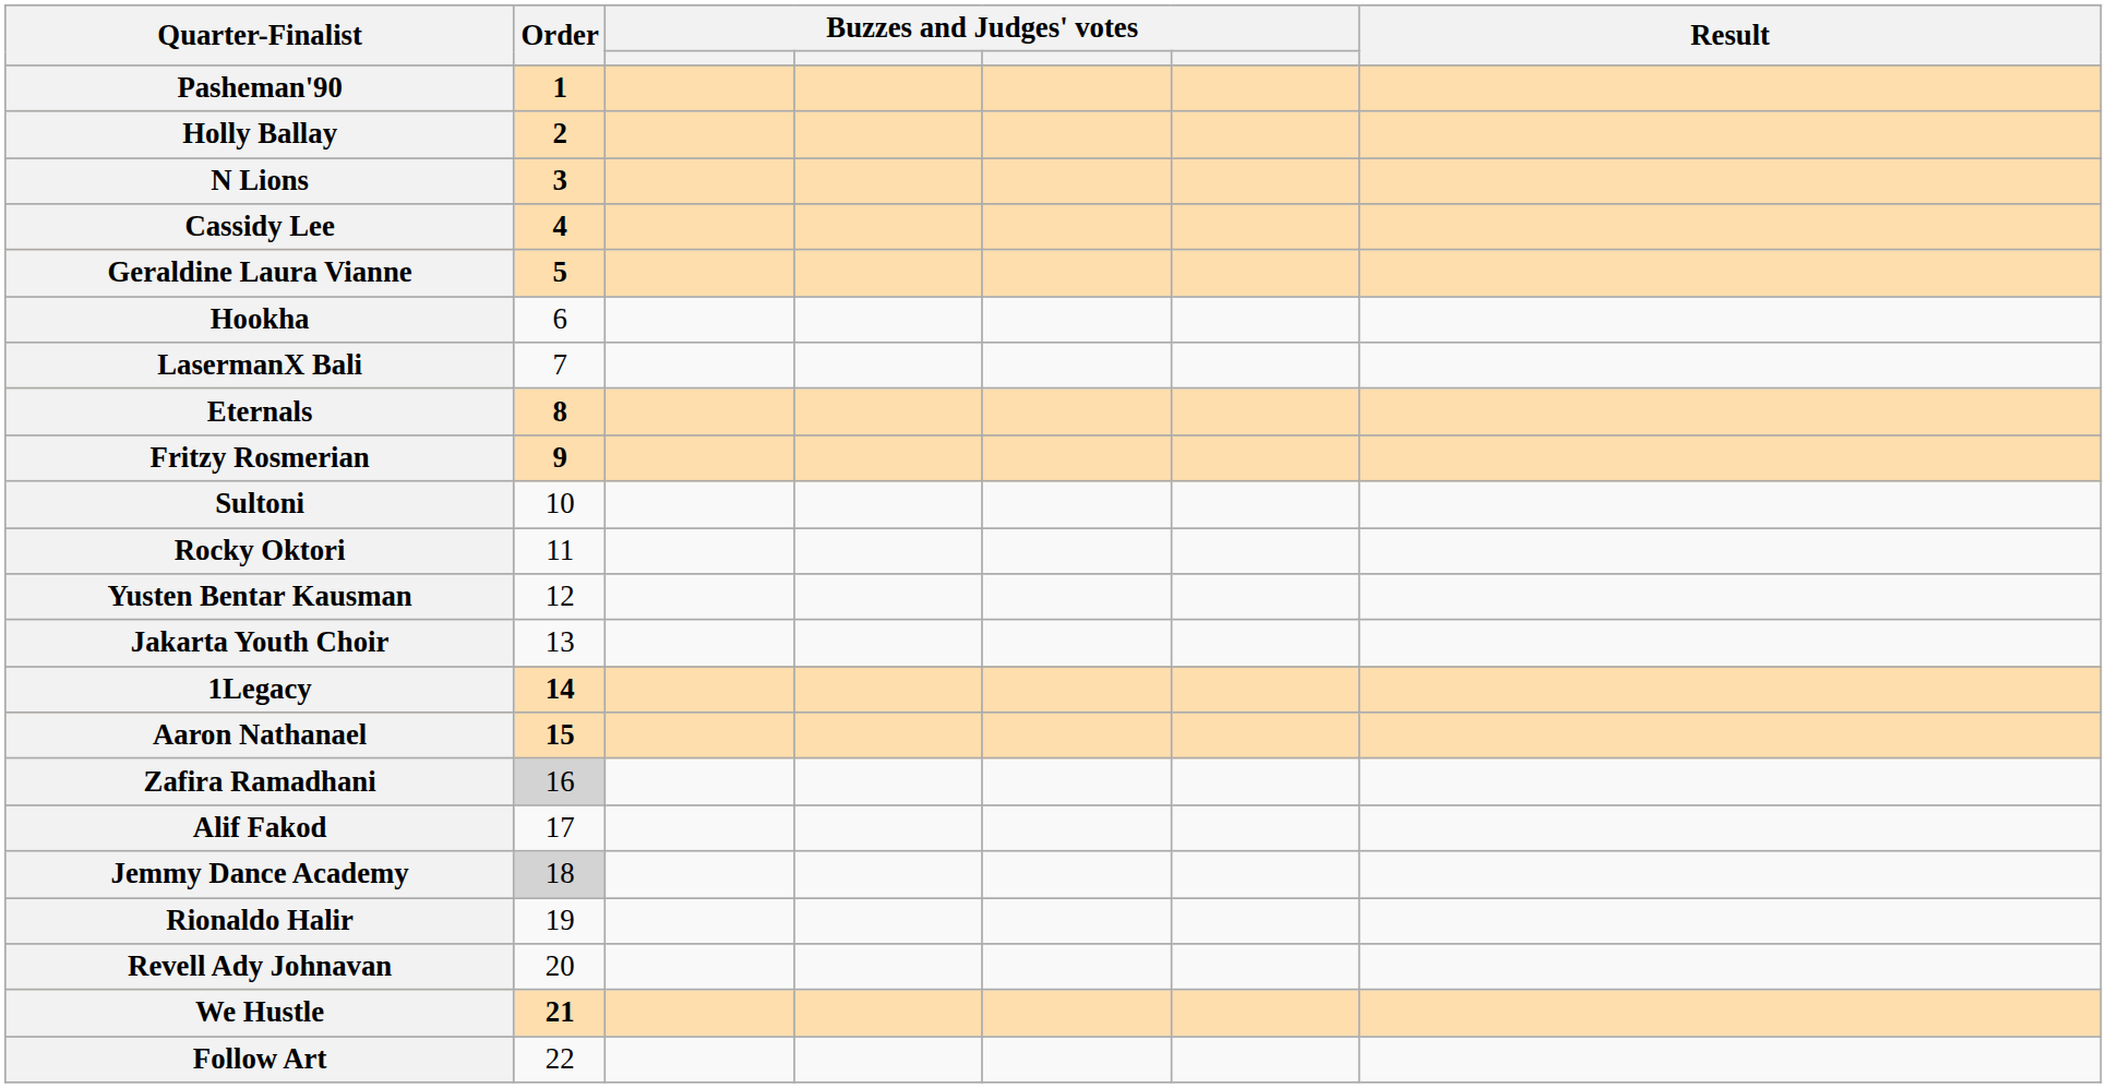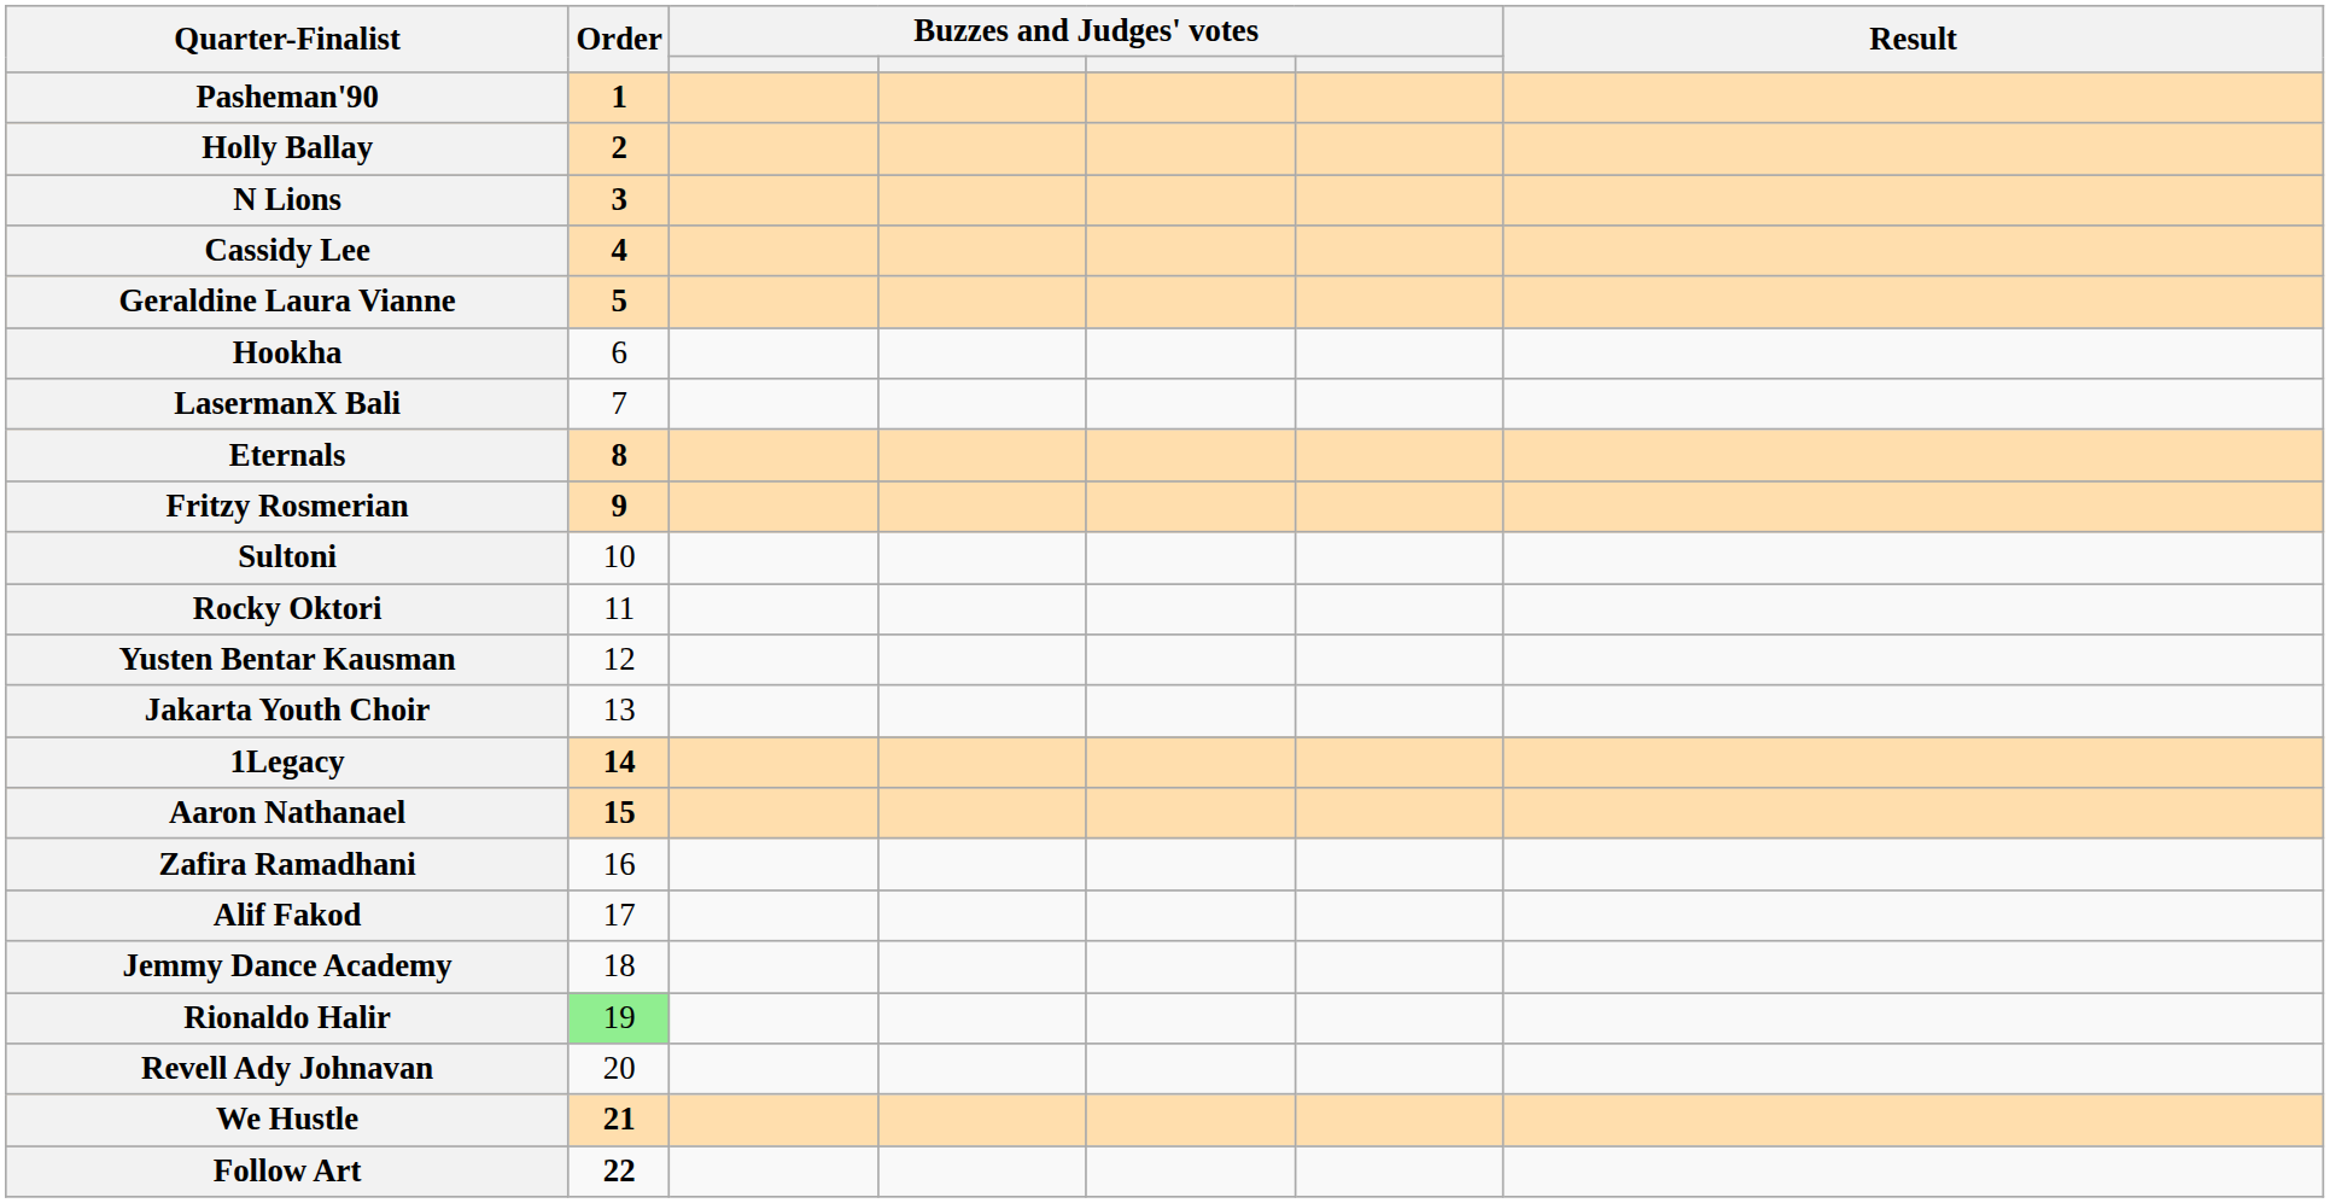Zafira Ramadhani | Order: lightgrey background -> no background
Jemmy Dance Academy | Order: lightgrey background -> no background
Rionaldo Halir | Order: no background -> lightgreen background
Follow Art | Order: normal -> bold
